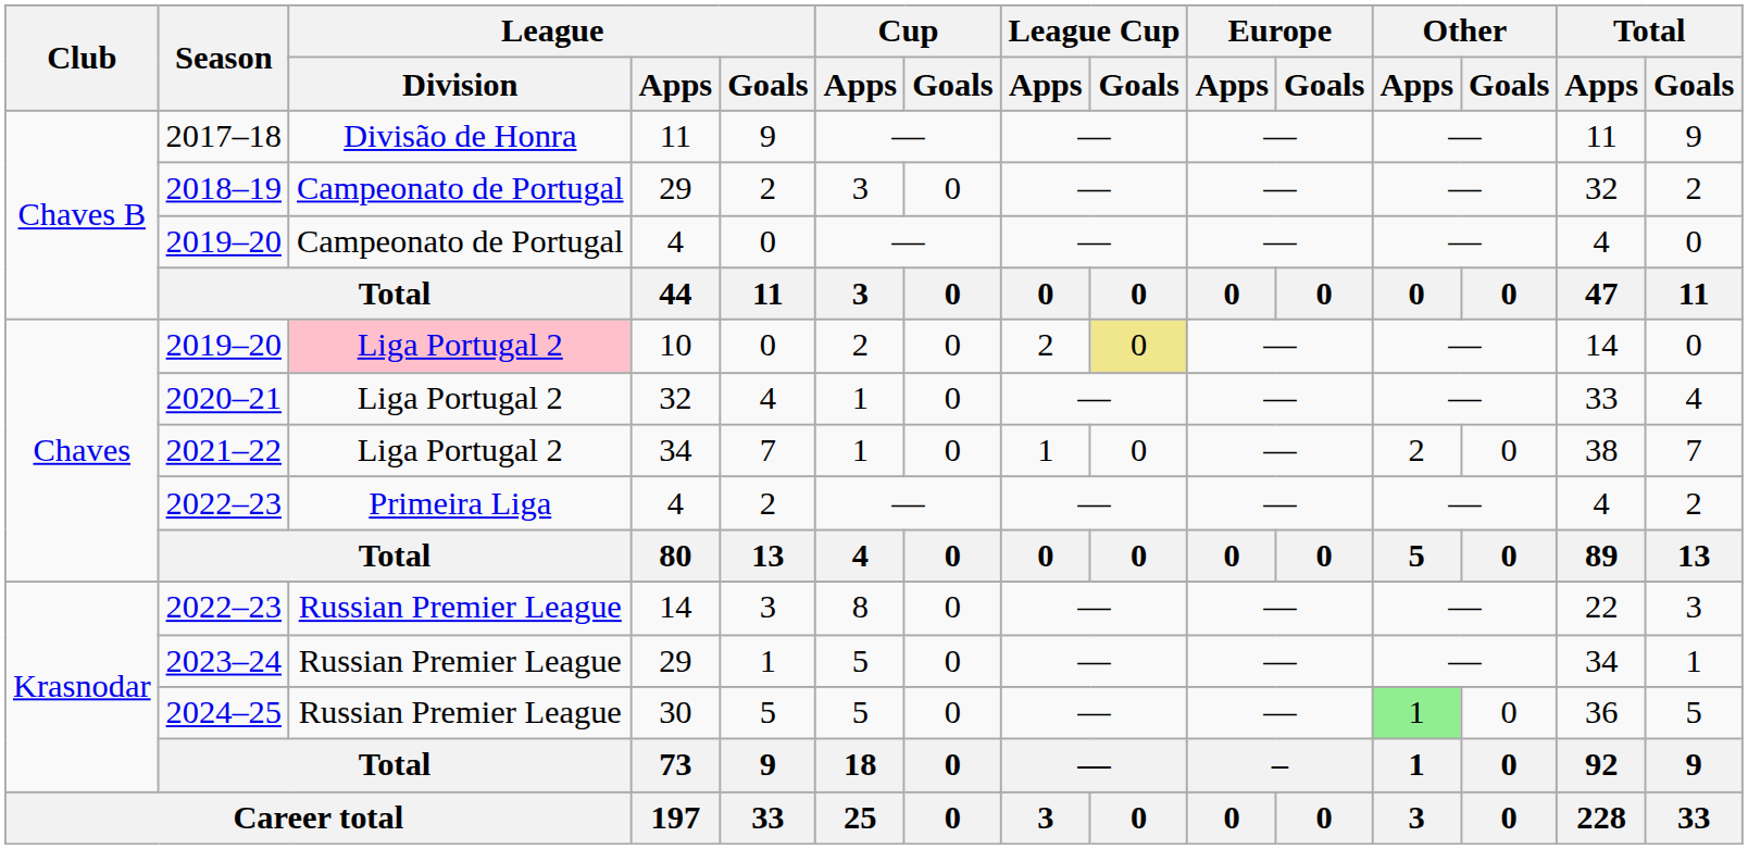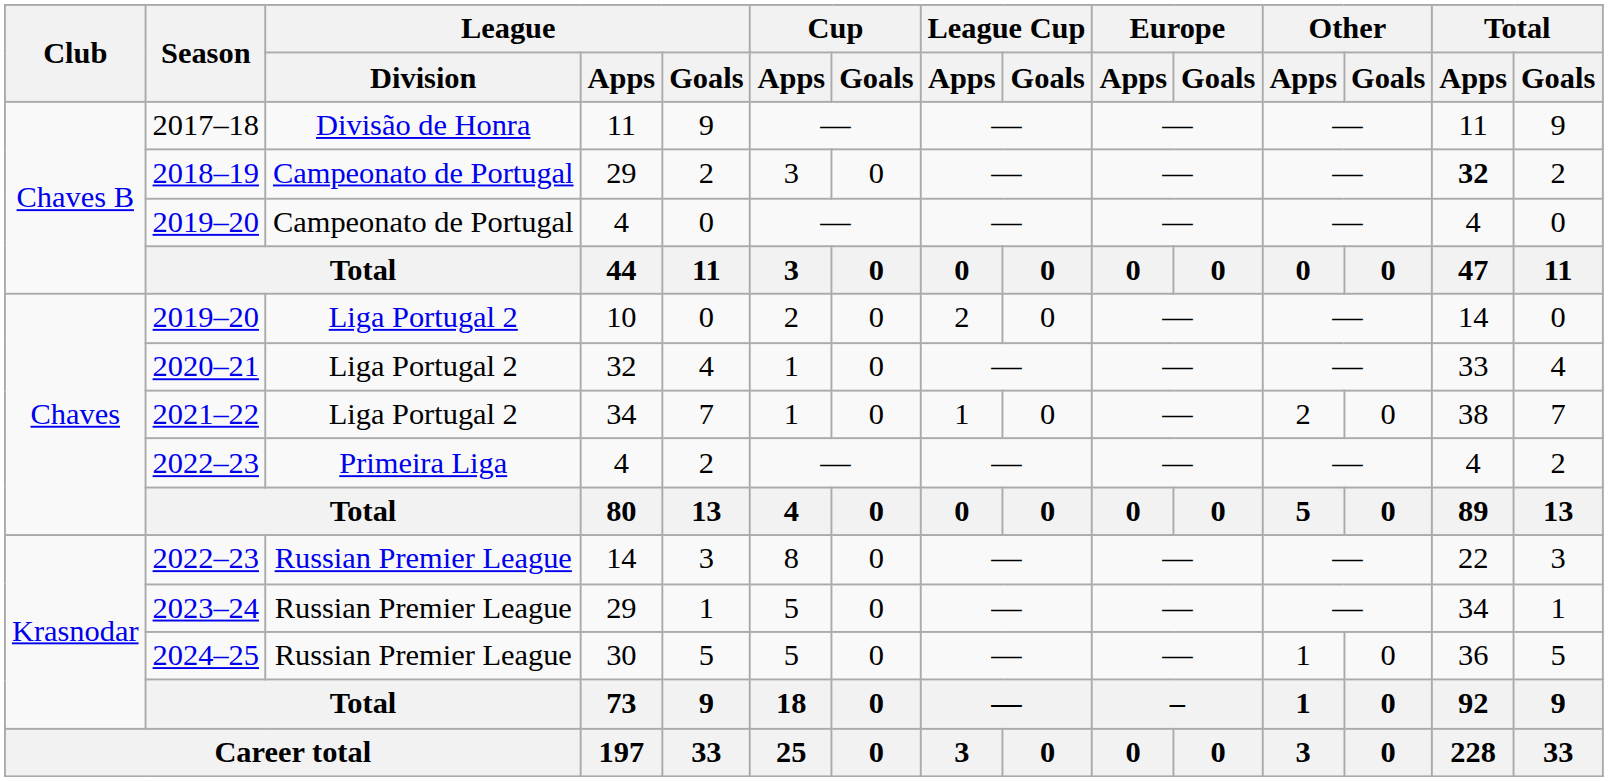2018–19 | Total / Apps: normal -> bold
2019–20 / 10 | League / Division: pink background -> no background
2019–20 / 10 | League Cup / Goals: khaki background -> no background
2024–25 | Other / Apps: lightgreen background -> no background
